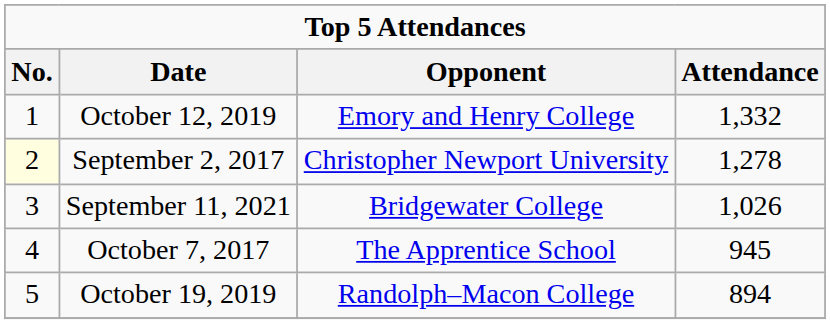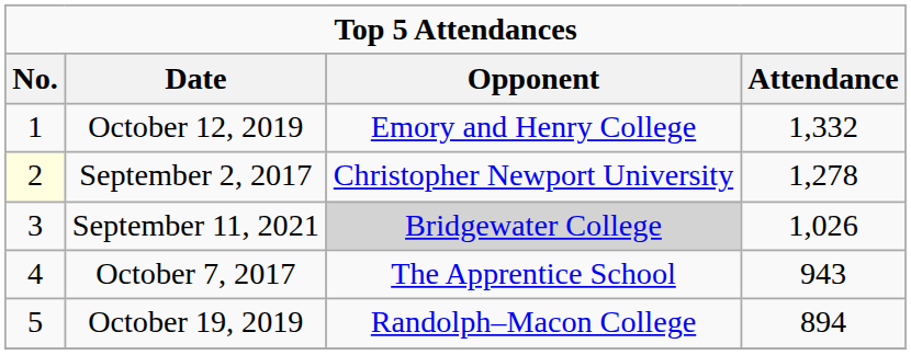September 11, 2021 | Opponent: no background -> lightgrey background
October 7, 2017 | Attendance: 945 -> 943
